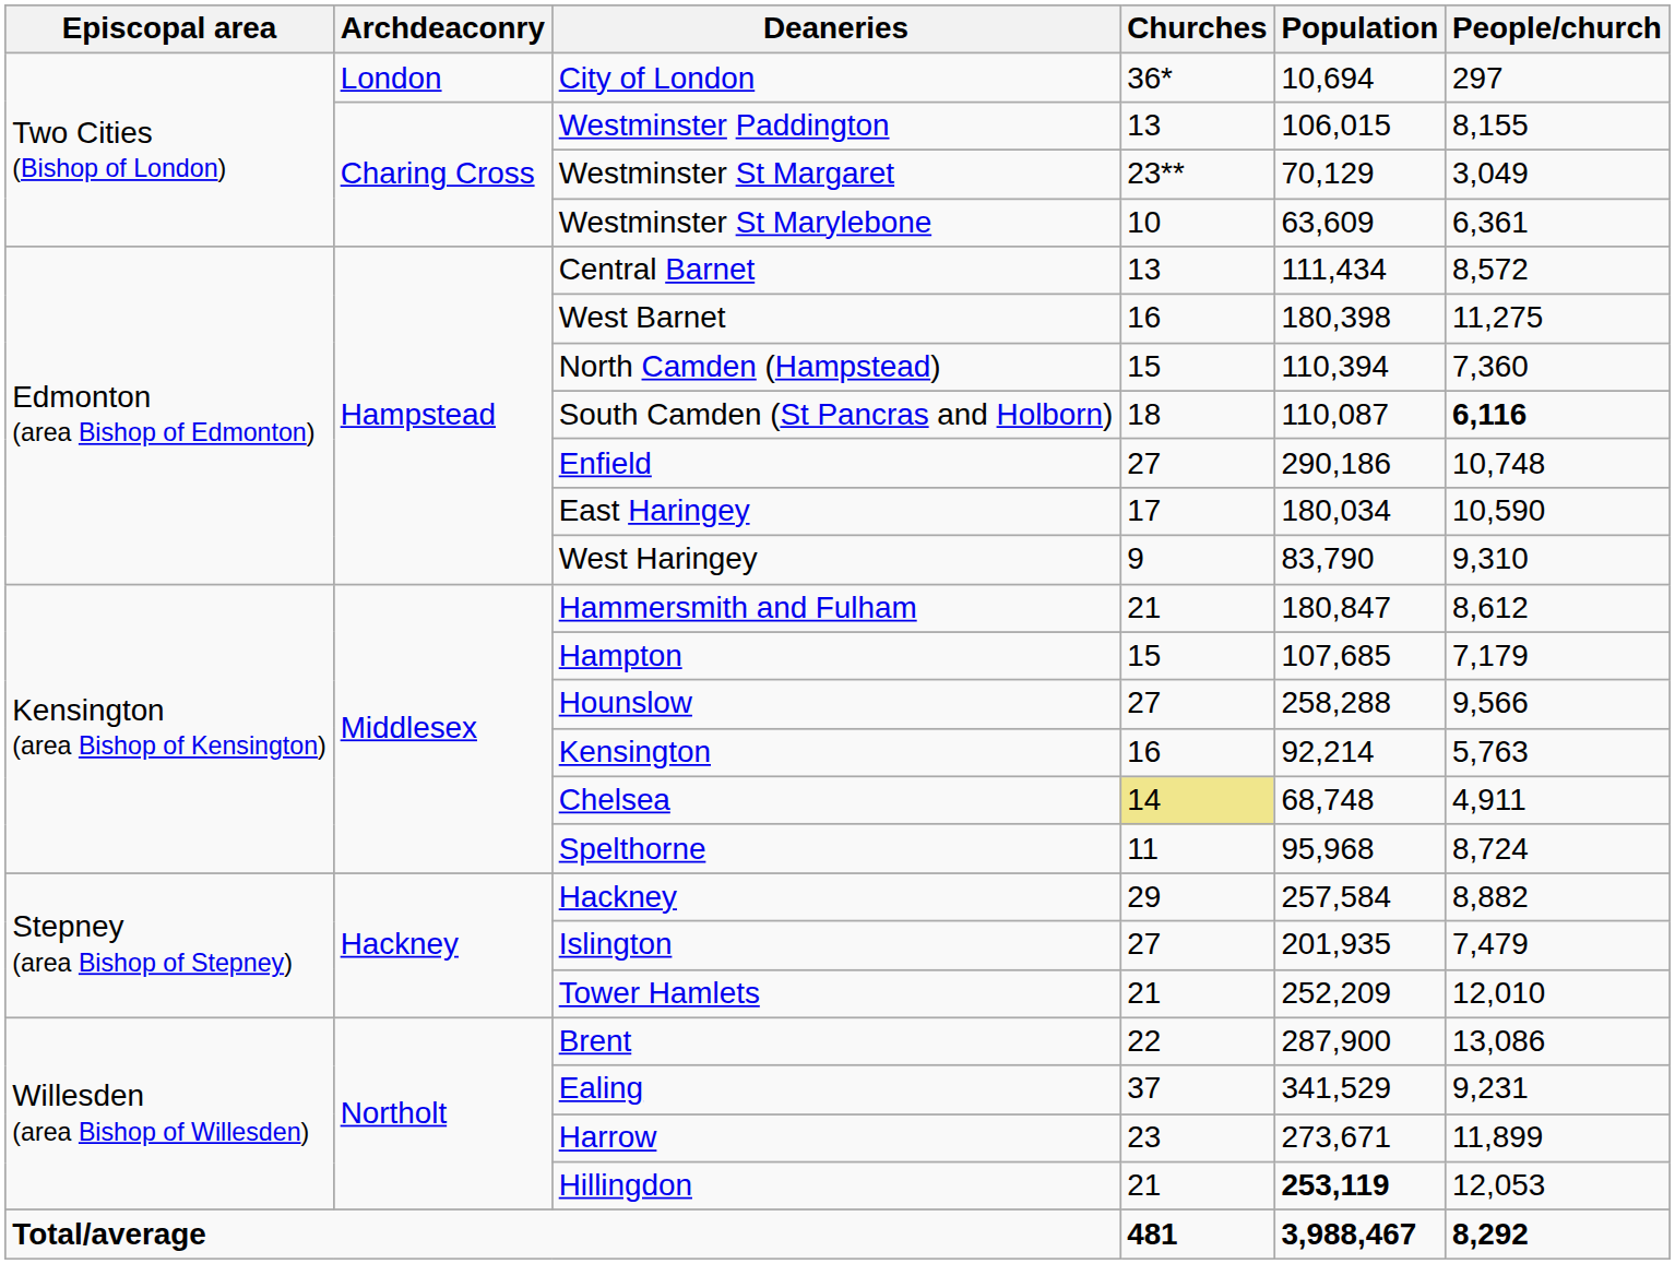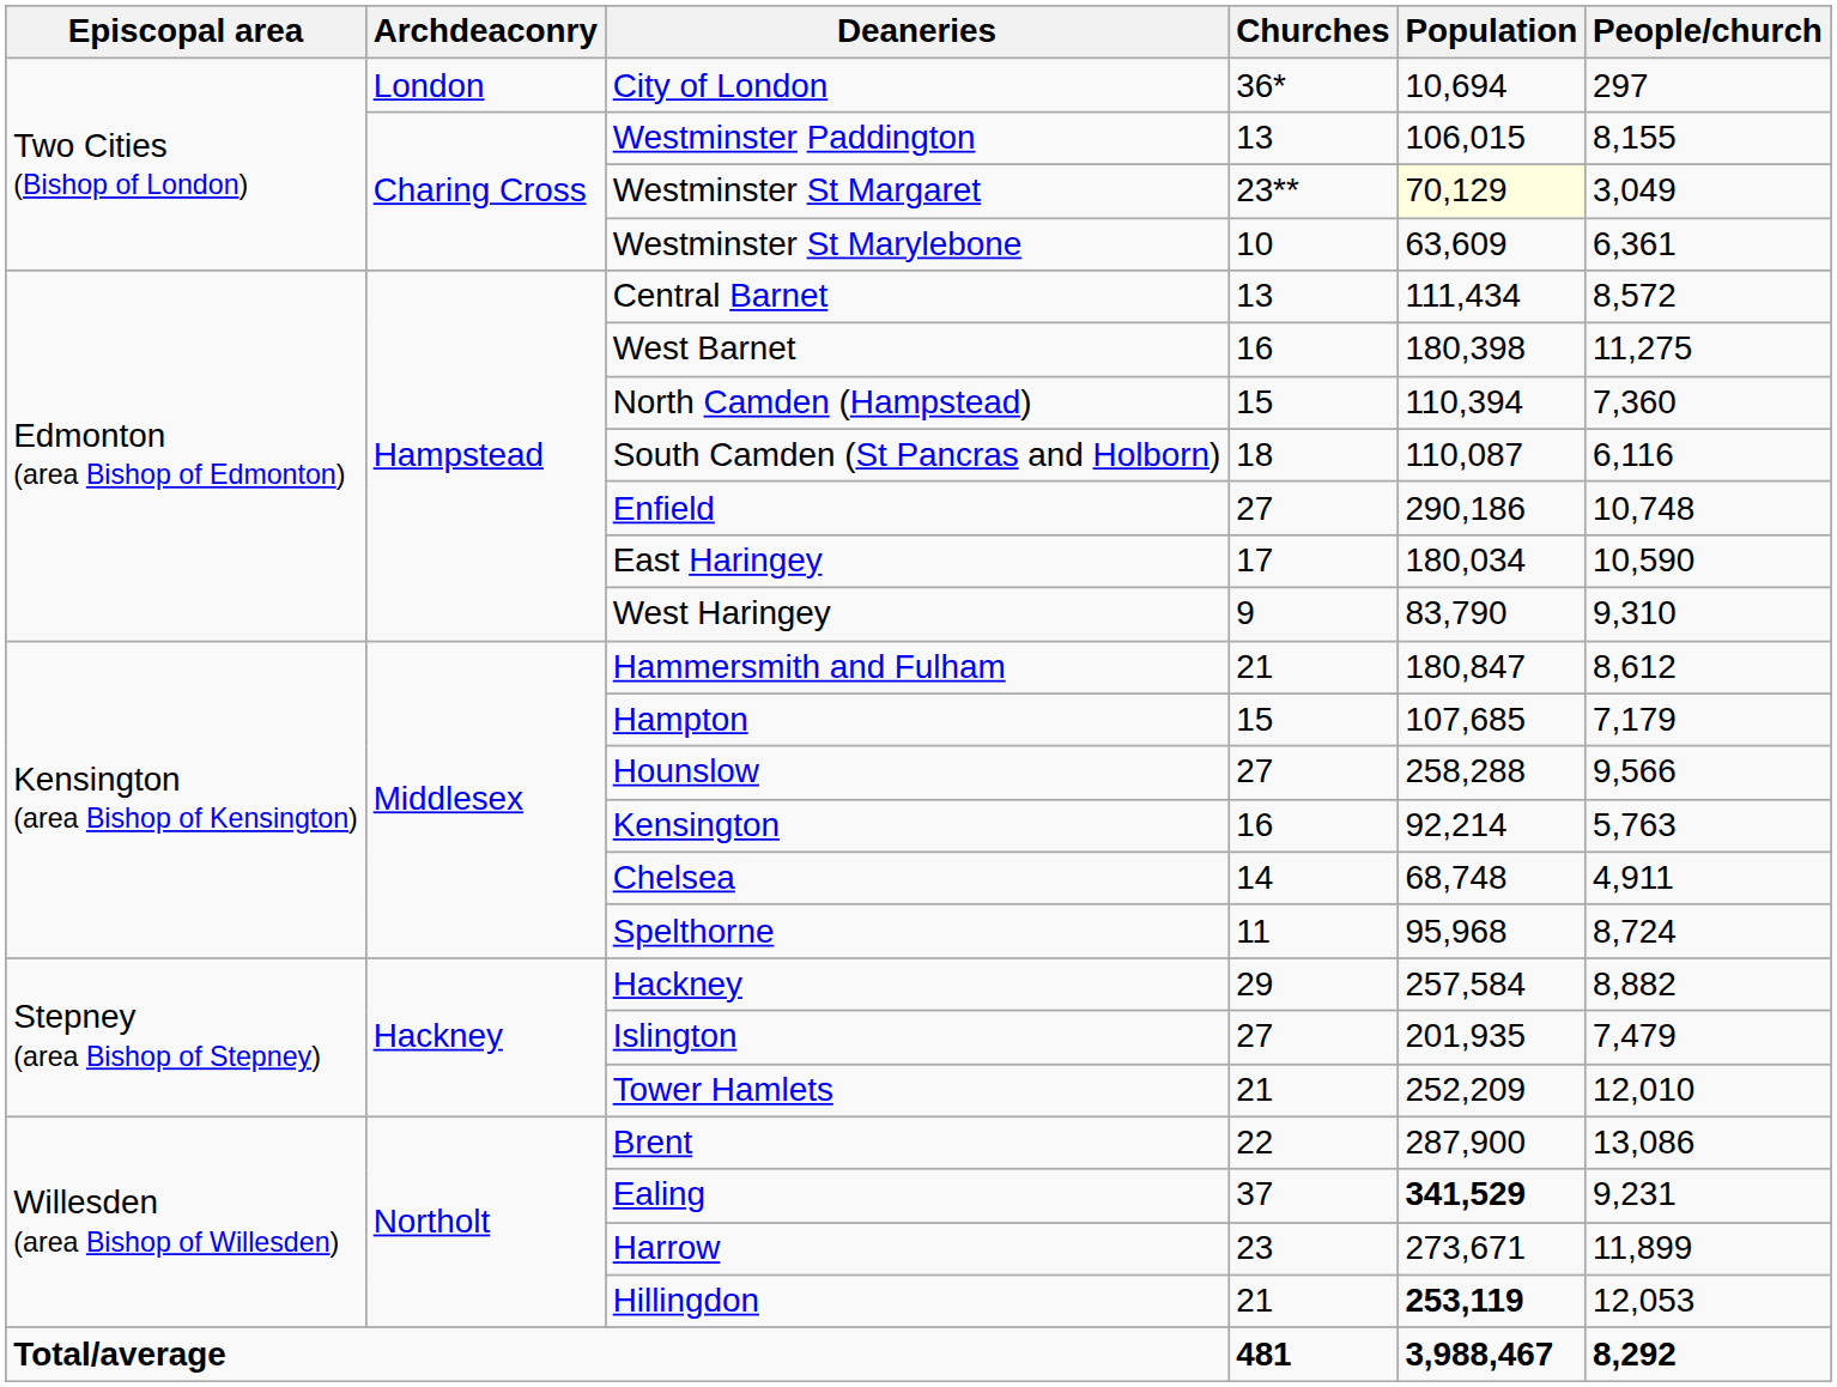Westminster St Margaret | Population: no background -> lightyellow background
South Camden (St Pancras and Holborn) | People/church: bold -> normal
Chelsea | Churches: khaki background -> no background
Ealing | Population: normal -> bold
